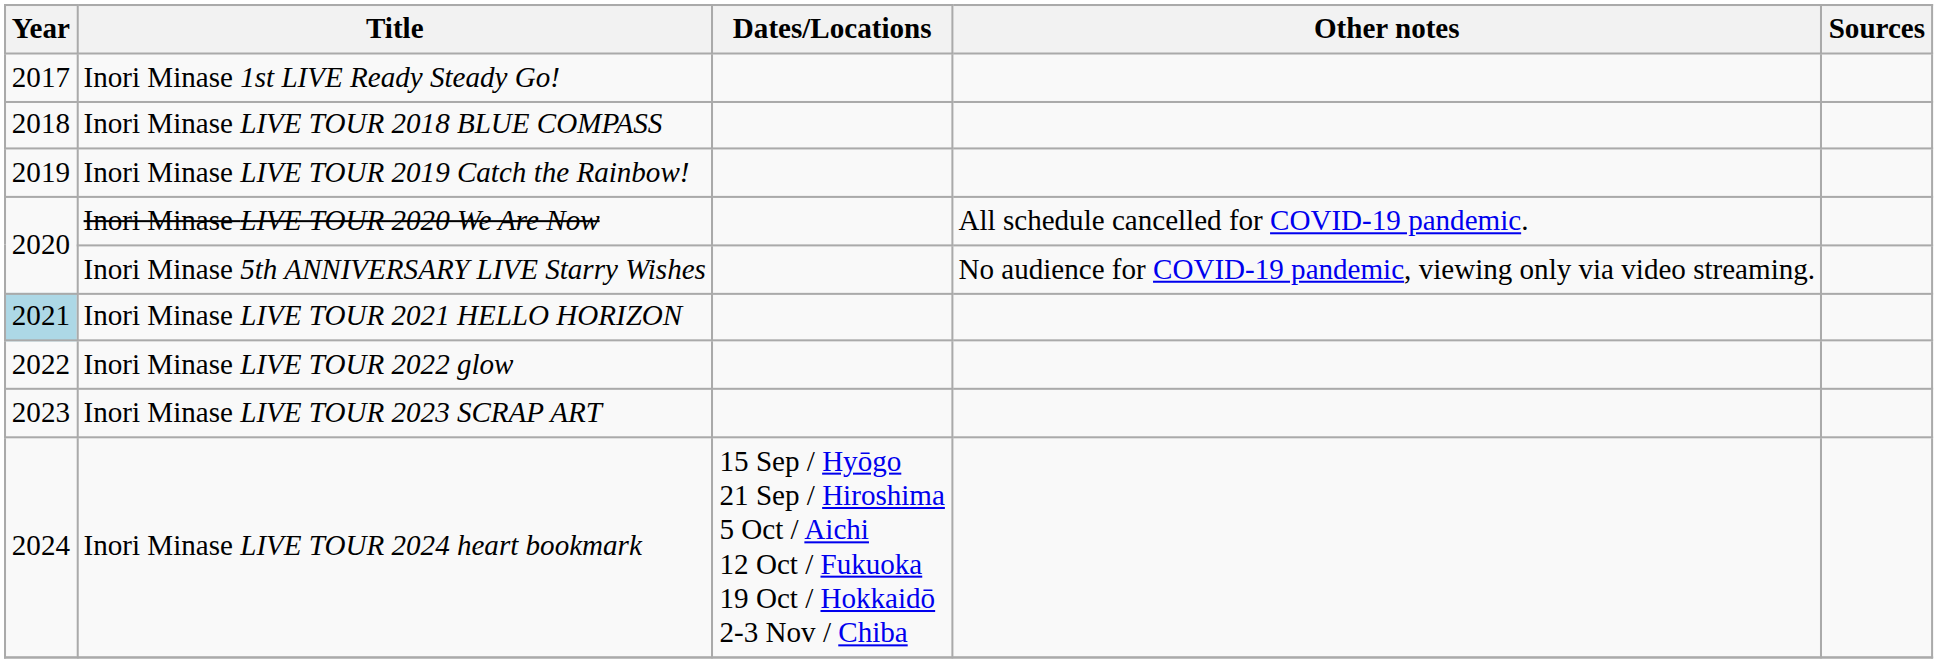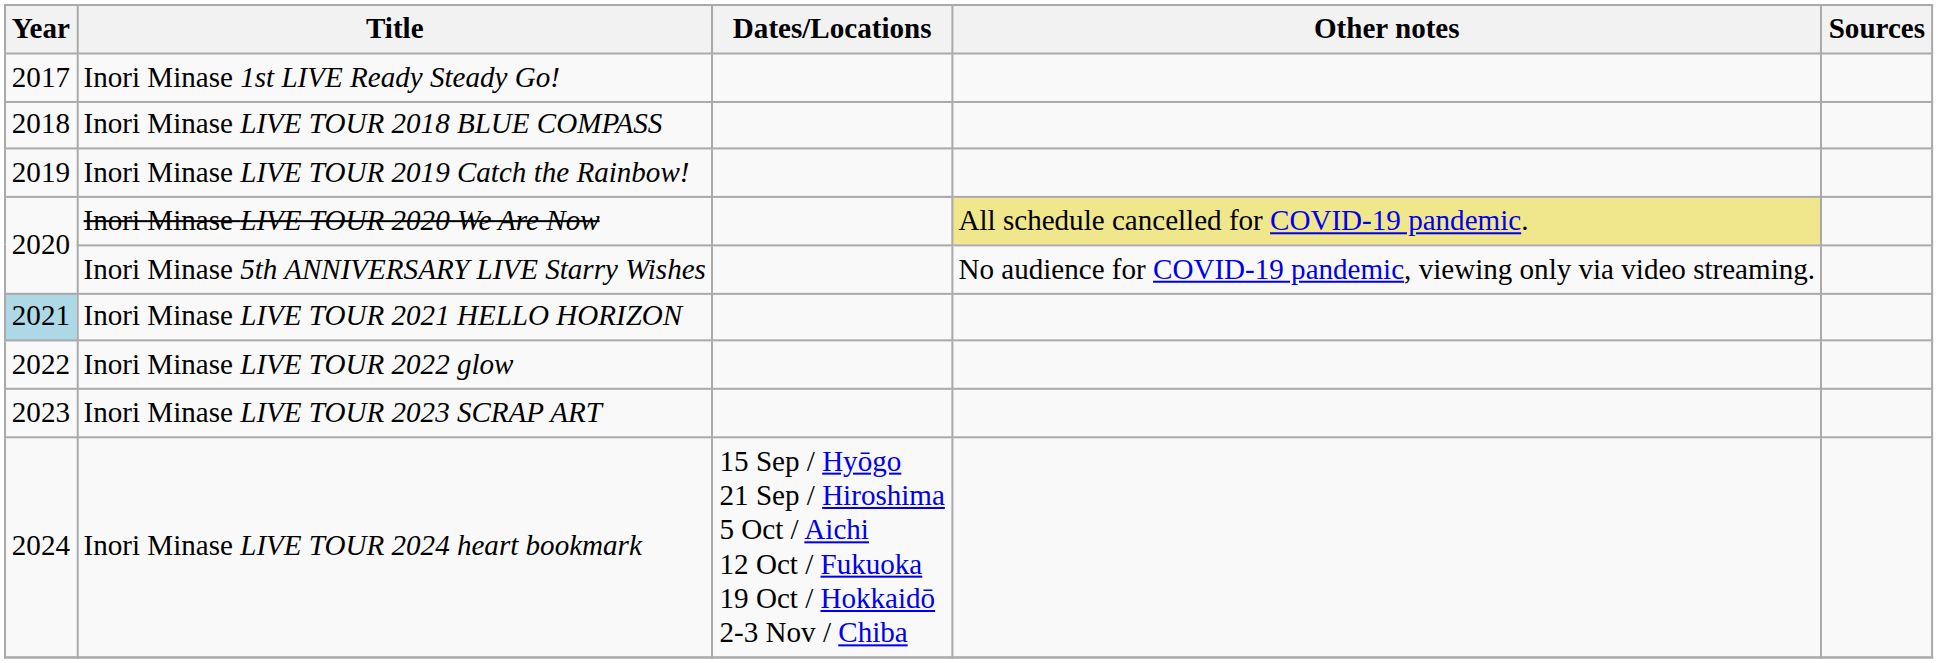Inori Minase LIVE TOUR 2020 We Are Now | Other notes: no background -> khaki background
